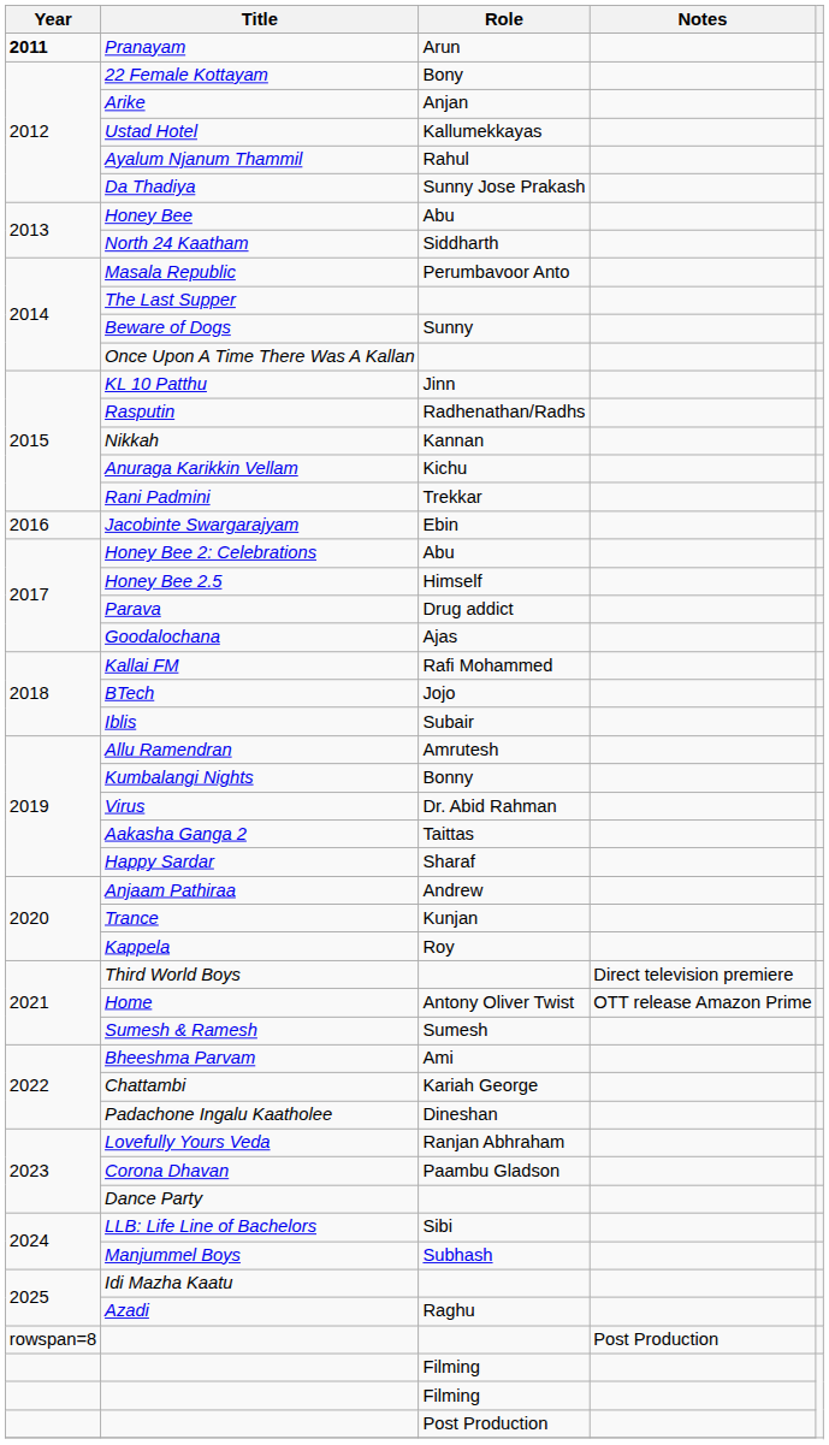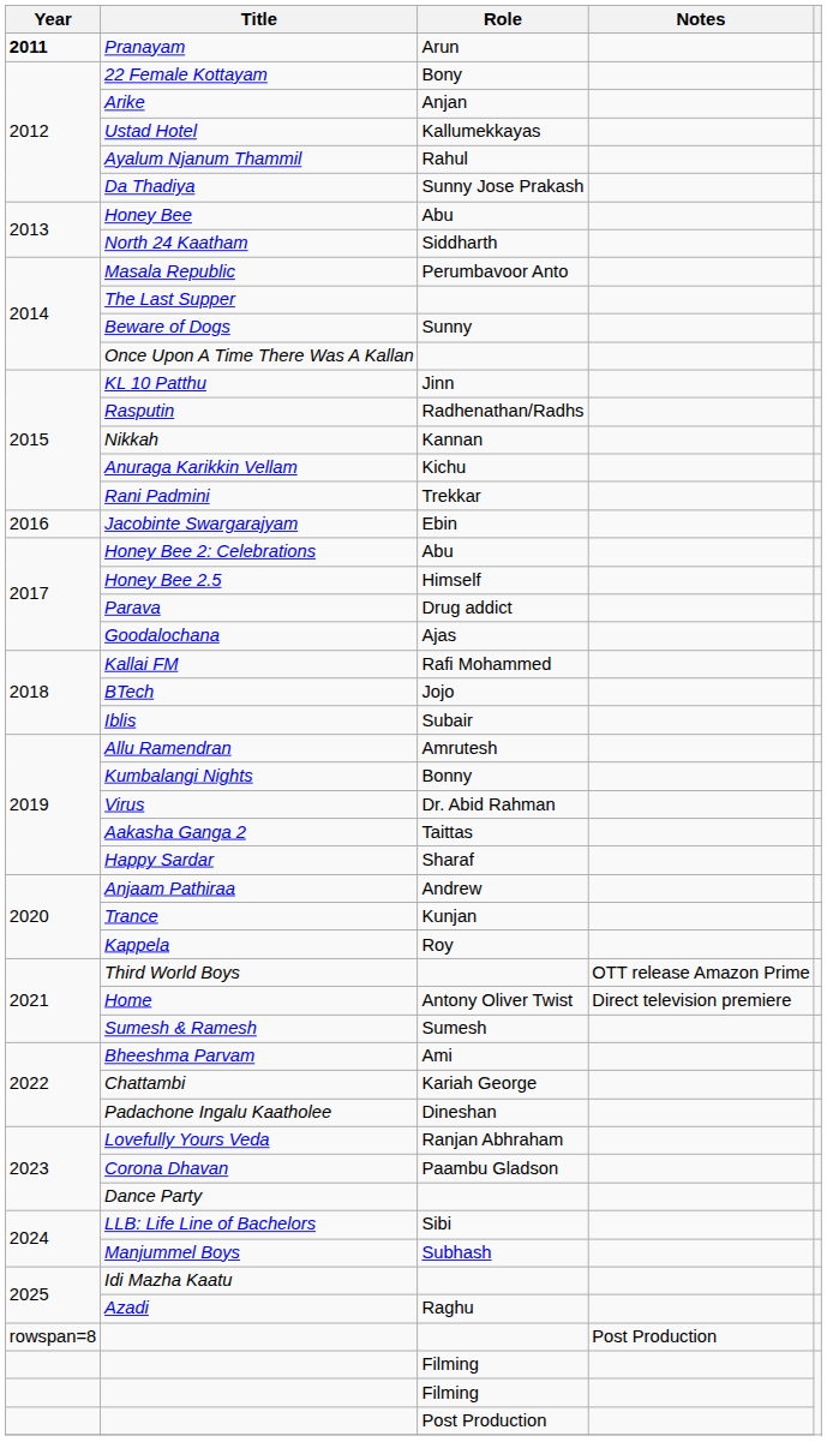Third World Boys | Notes: Direct television premiere -> OTT release Amazon Prime
Home | Notes: OTT release Amazon Prime -> Direct television premiere
